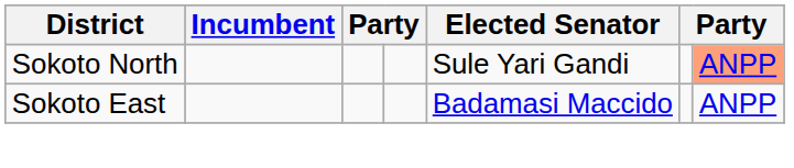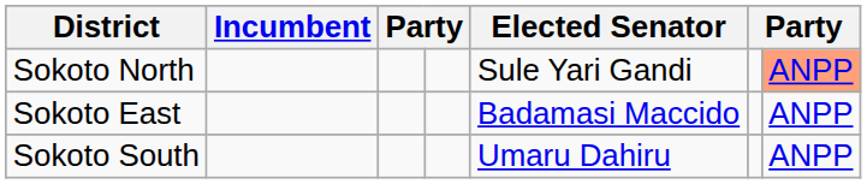+ row: Sokoto South | Umaru Dahiru | ANPP
